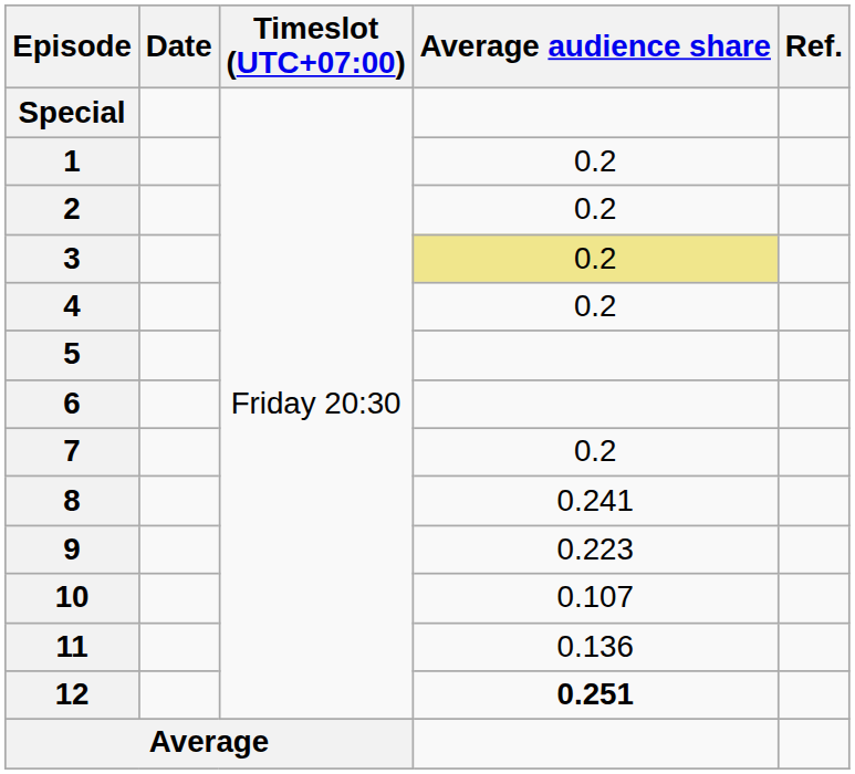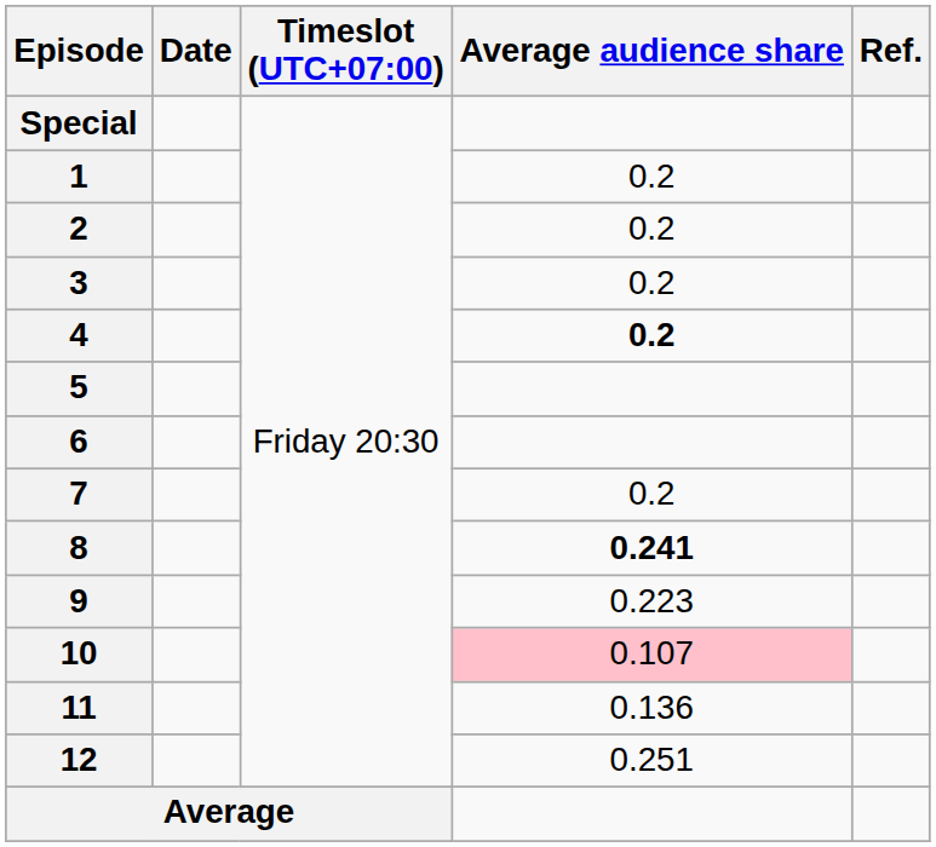3 | Average audience share: khaki background -> no background
4 | Average audience share: normal -> bold
8 | Average audience share: normal -> bold
10 | Average audience share: no background -> pink background
12 | Average audience share: bold -> normal
